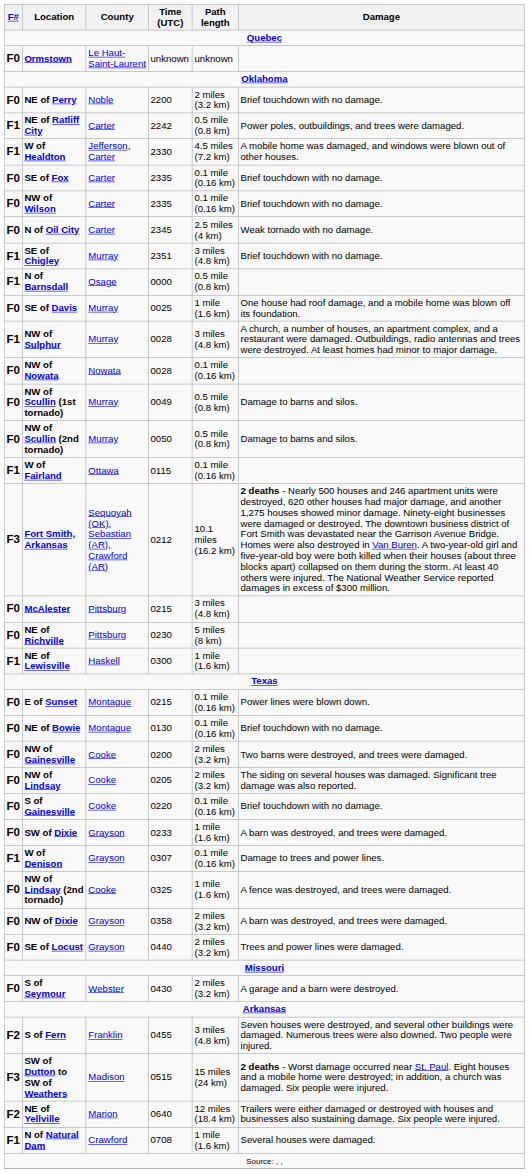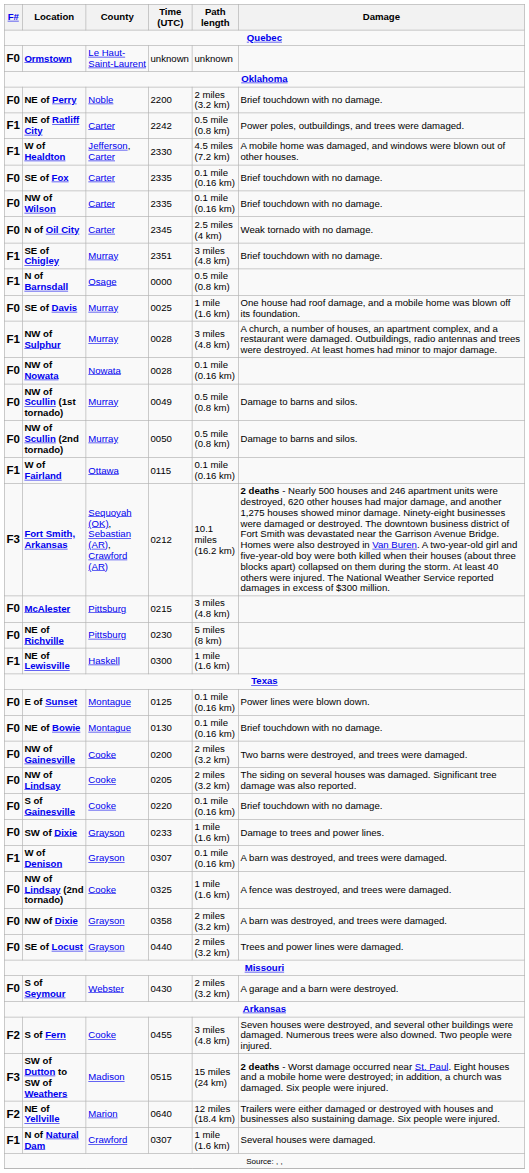E of Sunset | Time (UTC): 0215 -> 0125
SW of Dixie | Damage: A barn was destroyed, and trees were damaged. -> Damage to trees and power lines.
W of Denison | Damage: Damage to trees and power lines. -> A barn was destroyed, and trees were damaged.
S of Fern | County: Franklin -> Cooke
N of Natural Dam | Time (UTC): 0708 -> 0307
